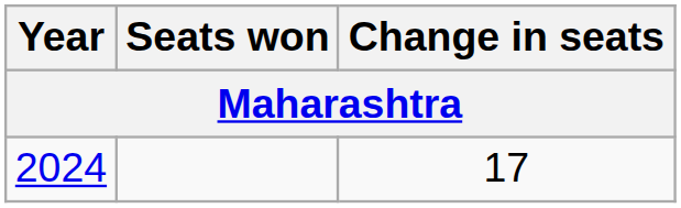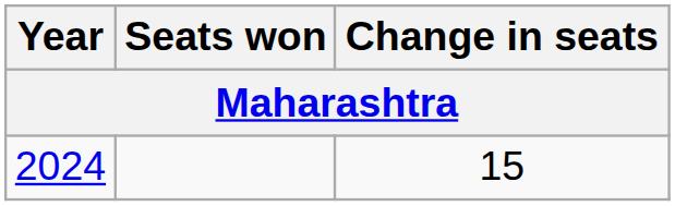2024 | Change in seats: 17 -> 15
